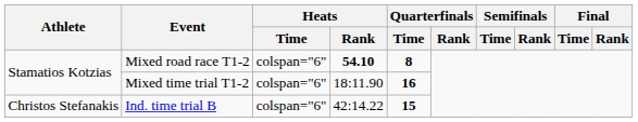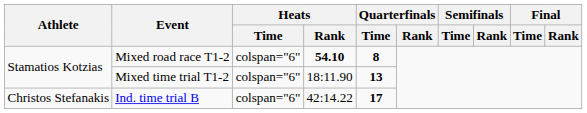Mixed time trial T1-2 | Quarterfinals / Time: 16 -> 13
Ind. time trial B | Quarterfinals / Time: 15 -> 17
